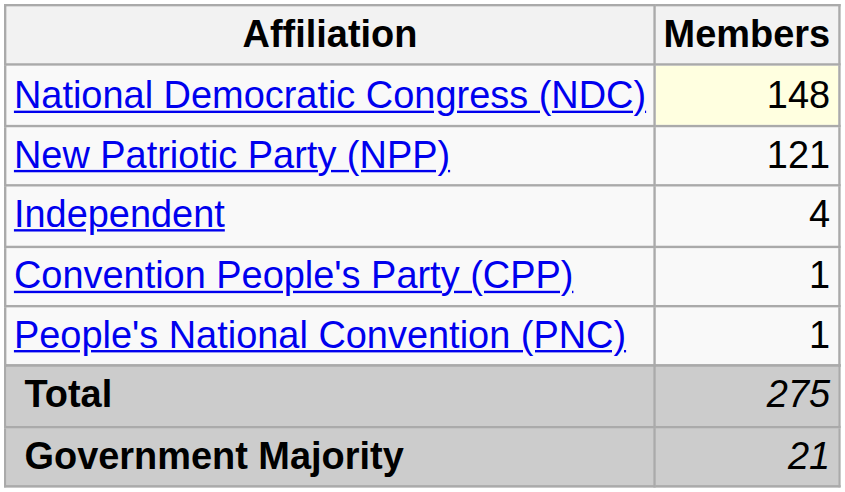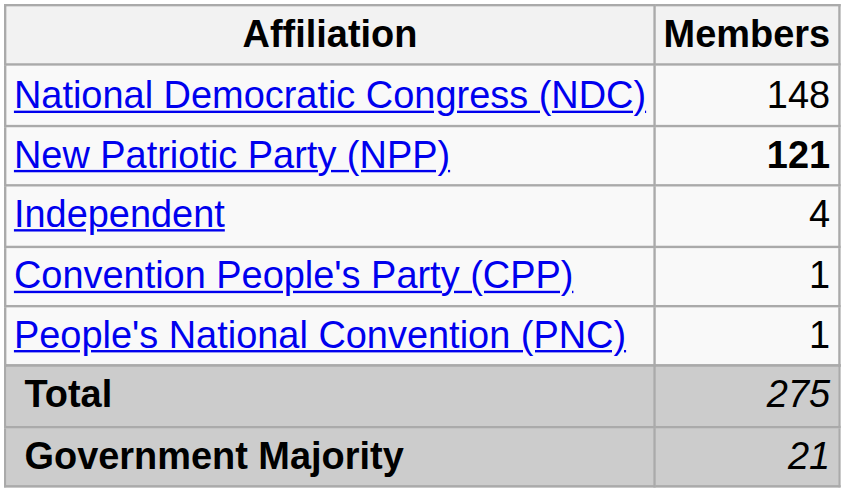National Democratic Congress (NDC) | Members: lightyellow background -> no background
New Patriotic Party (NPP) | Members: normal -> bold
